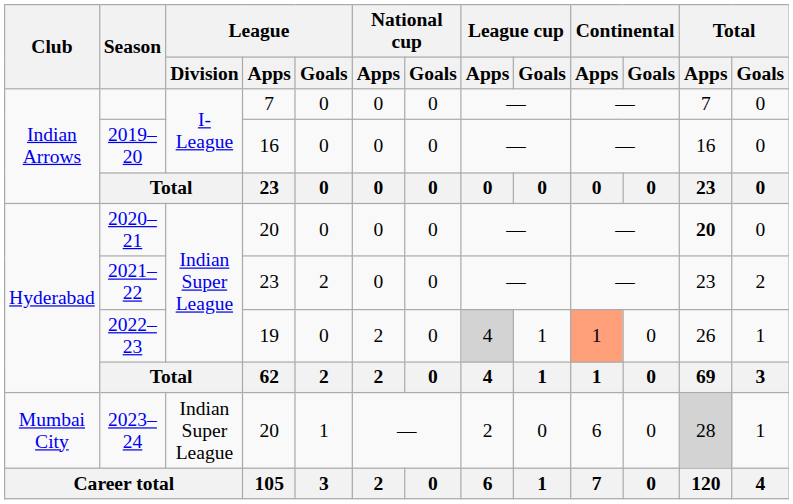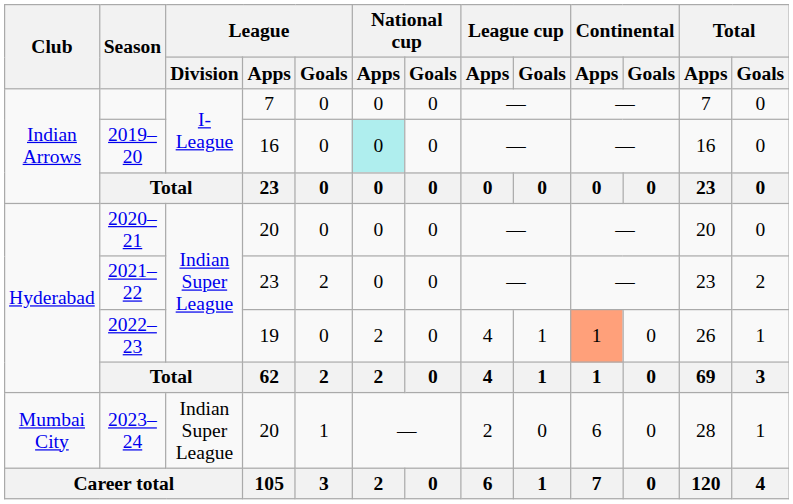2019–20 | National cup / Apps: no background -> paleturquoise background
2020–21 | Total / Apps: bold -> normal
2022–23 | League cup / Apps: lightgrey background -> no background
2023–24 | Total / Apps: lightgrey background -> no background
